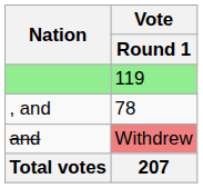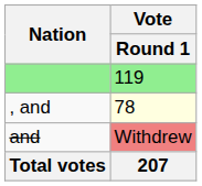, and | Vote / Round 1: no background -> lightyellow background
